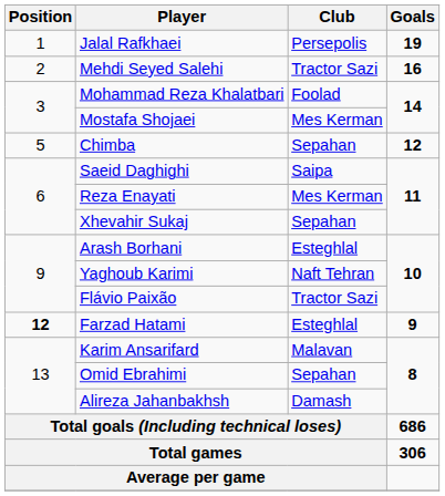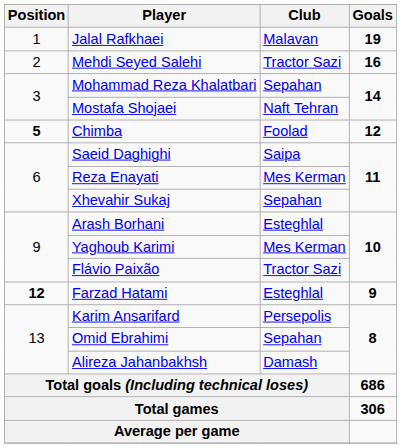Jalal Rafkhaei | Club: Persepolis -> Malavan
Mohammad Reza Khalatbari | Club: Foolad -> Sepahan
Mostafa Shojaei | Club: Mes Kerman -> Naft Tehran
Chimba | Position: normal -> bold
Chimba | Club: Sepahan -> Foolad
Yaghoub Karimi | Club: Naft Tehran -> Mes Kerman
Karim Ansarifard | Club: Malavan -> Persepolis
